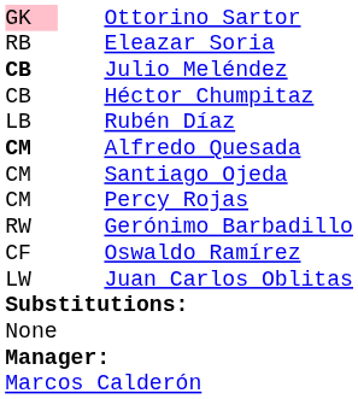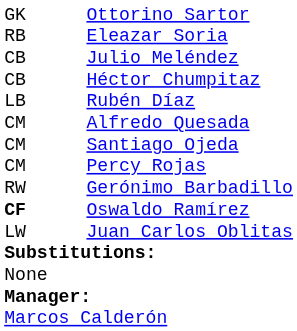Ottorino Sartor | column 1: pink background -> no background
Julio Meléndez | column 1: bold -> normal
Alfredo Quesada | column 1: bold -> normal
Oswaldo Ramírez | column 1: normal -> bold
